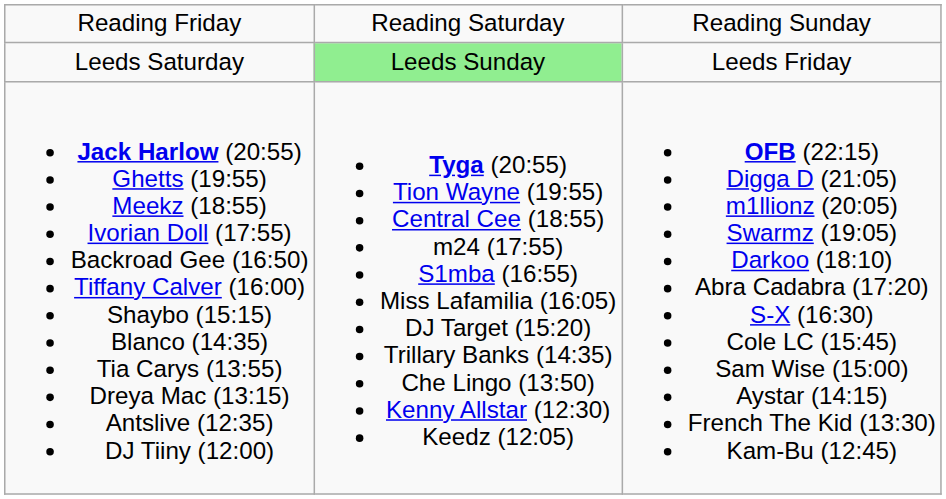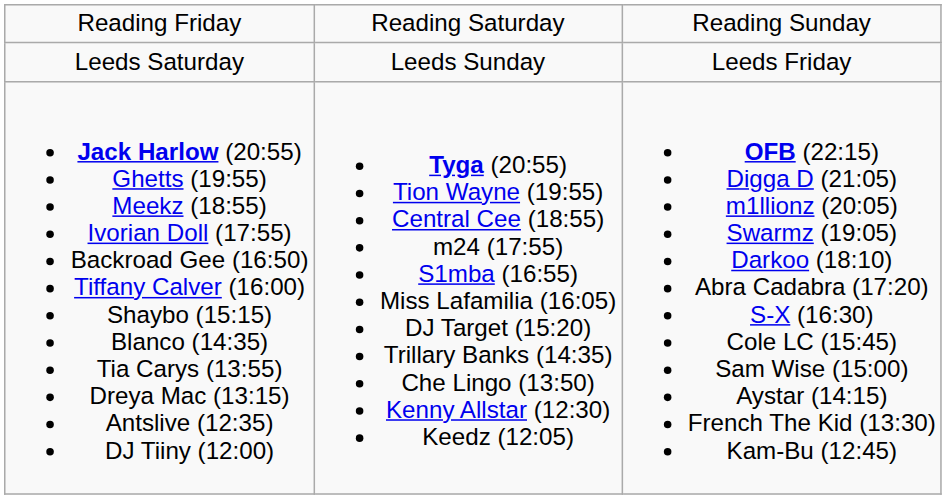Leeds Saturday | column 2: lightgreen background -> no background
